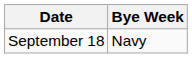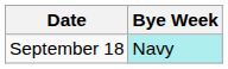September 18 | Bye Week: no background -> paleturquoise background
